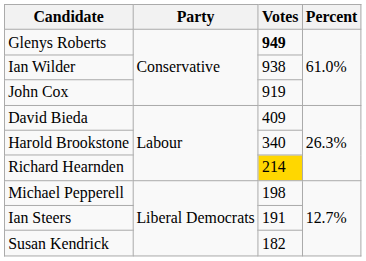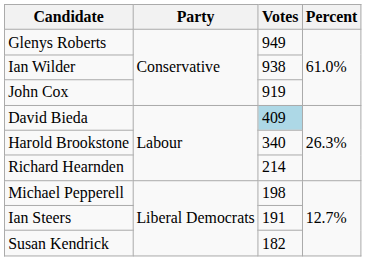Glenys Roberts | Votes: bold -> normal
David Bieda | Votes: no background -> lightblue background
Richard Hearnden | Votes: gold background -> no background
